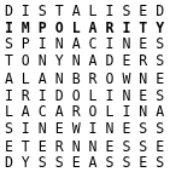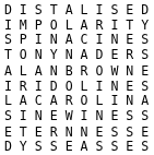row 2 | column 1: bold -> normal
